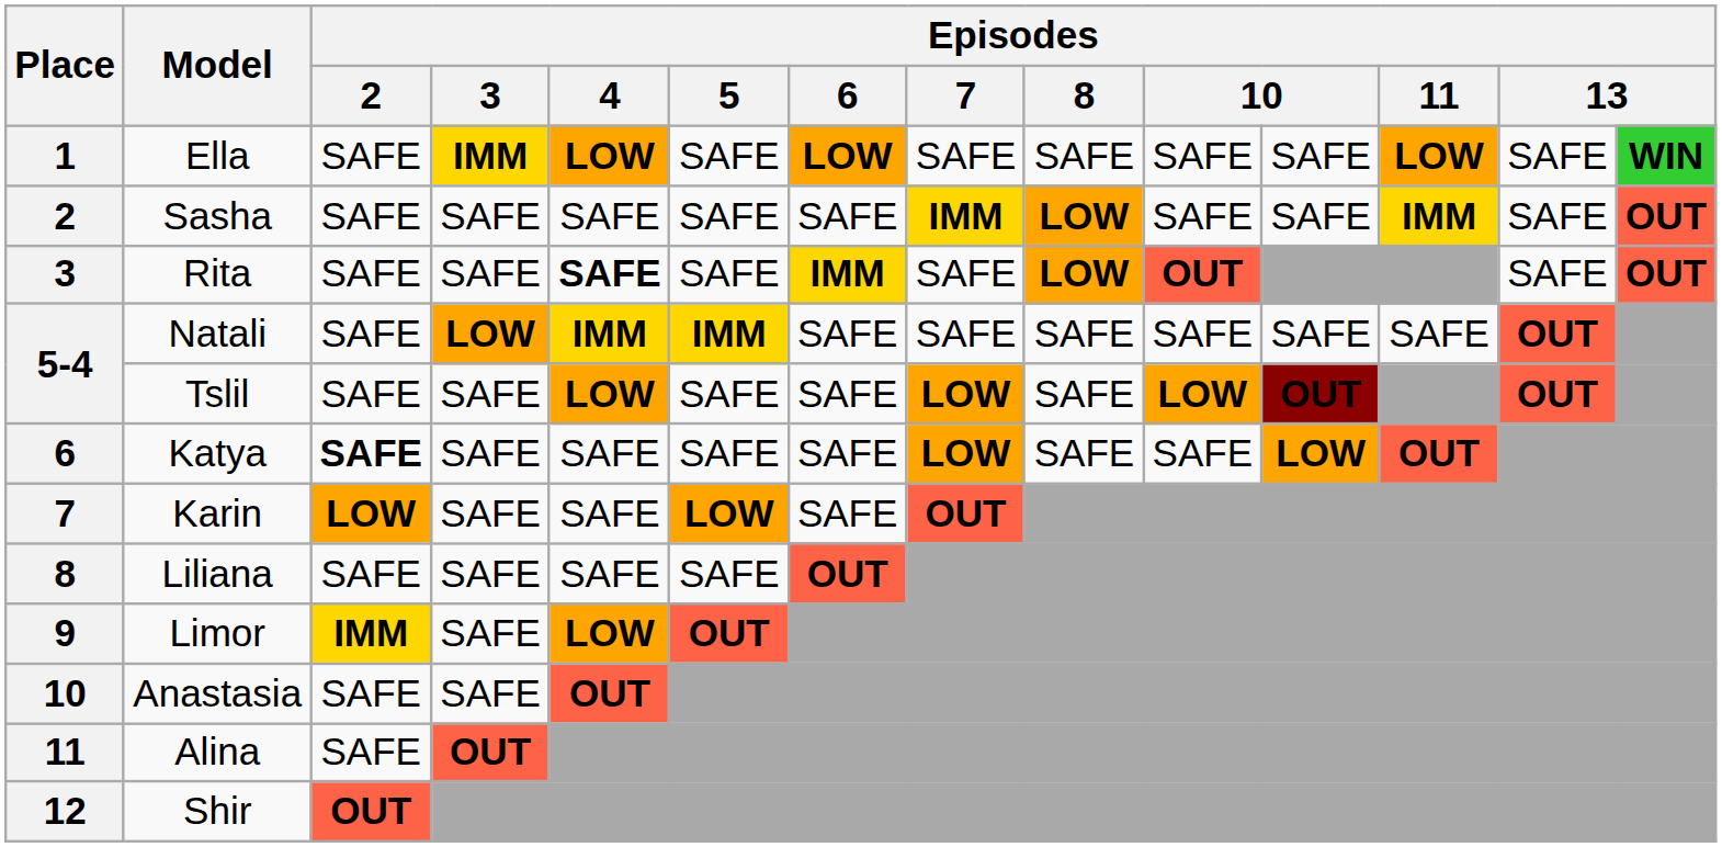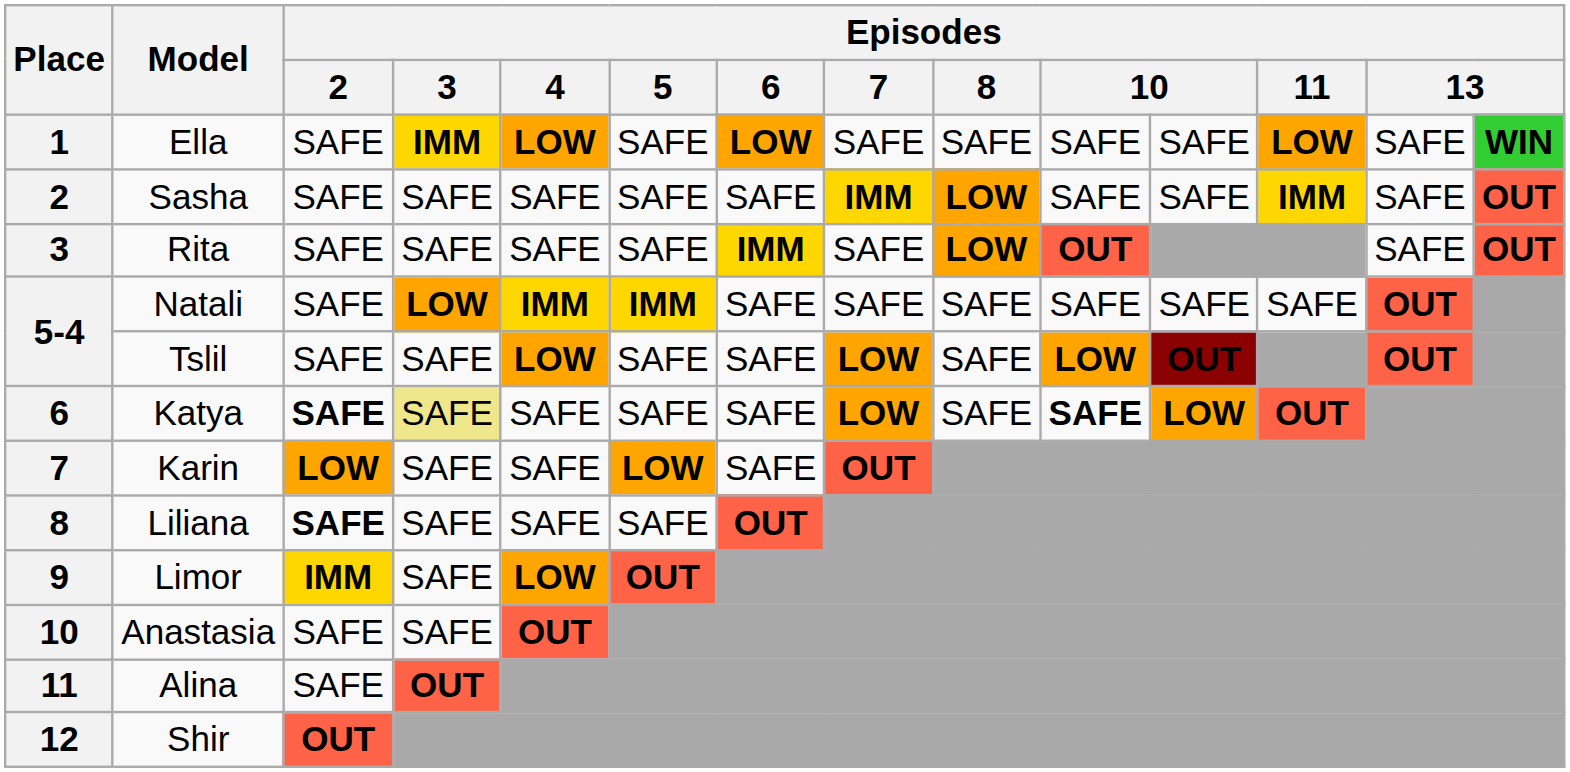Rita | Episodes / 4: bold -> normal
Katya | Episodes / 3: no background -> khaki background
Katya | column 10: normal -> bold
Liliana | Episodes / 2: normal -> bold
